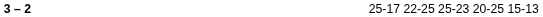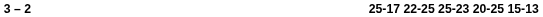row 1 | column 2: normal -> bold
